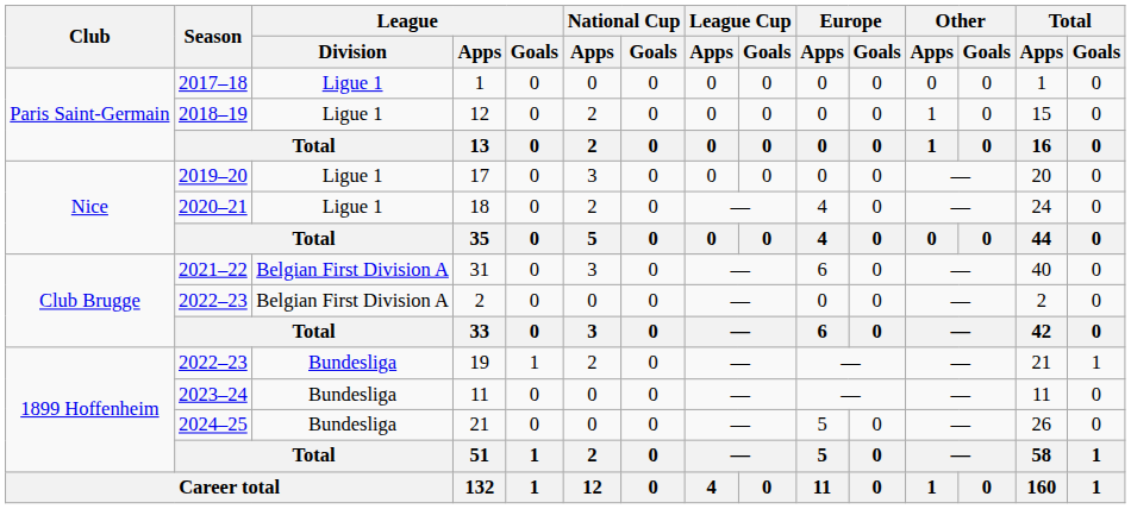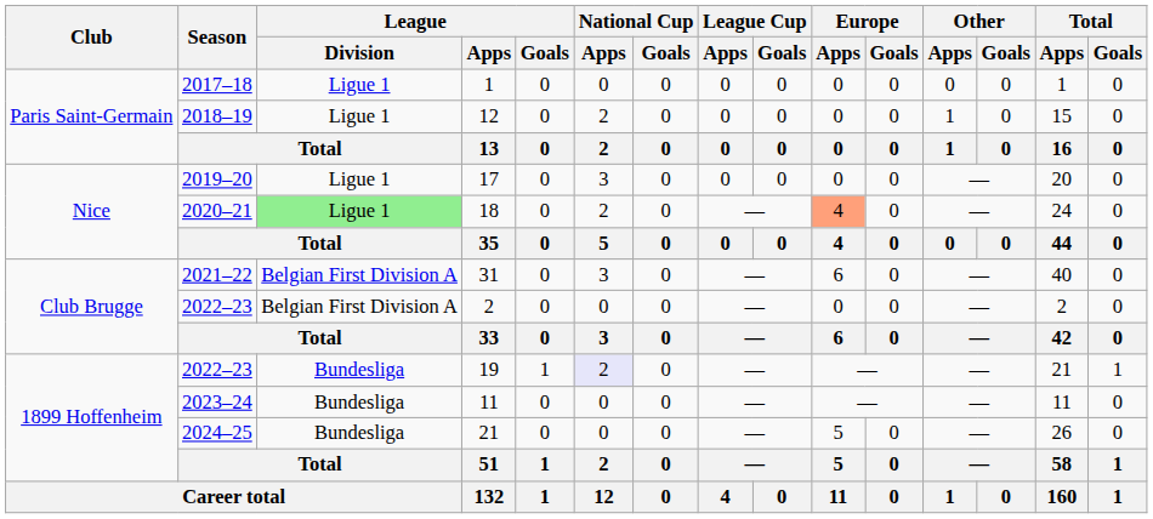18 | League / Division: no background -> lightgreen background
18 | Europe / Apps: no background -> lightsalmon background
19 | National Cup / Apps: no background -> lavender background
